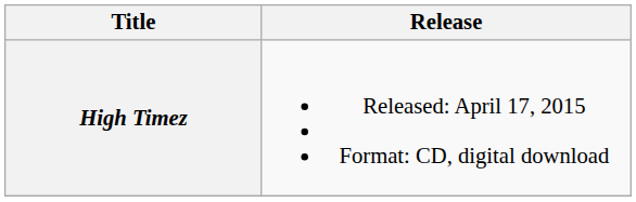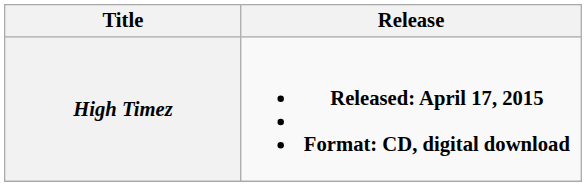High Timez | Release: normal -> bold
